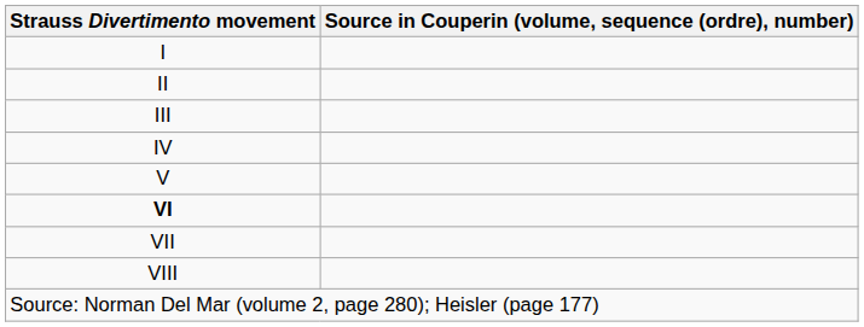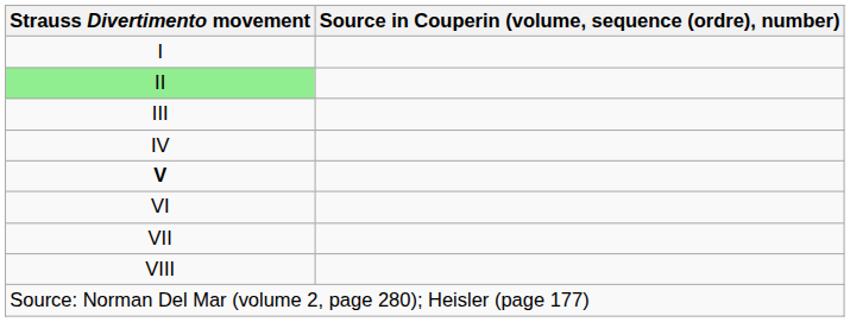II | Strauss Divertimento movement: no background -> lightgreen background
V | Strauss Divertimento movement: normal -> bold
VI | Strauss Divertimento movement: bold -> normal
